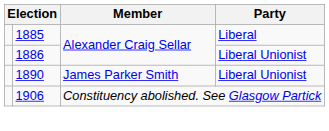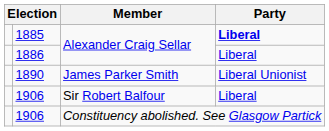1885 | Party: normal -> bold
1886 | Party: Liberal Unionist -> Liberal
+ row: 1906 | Sir Robert Balfour | Liberal
